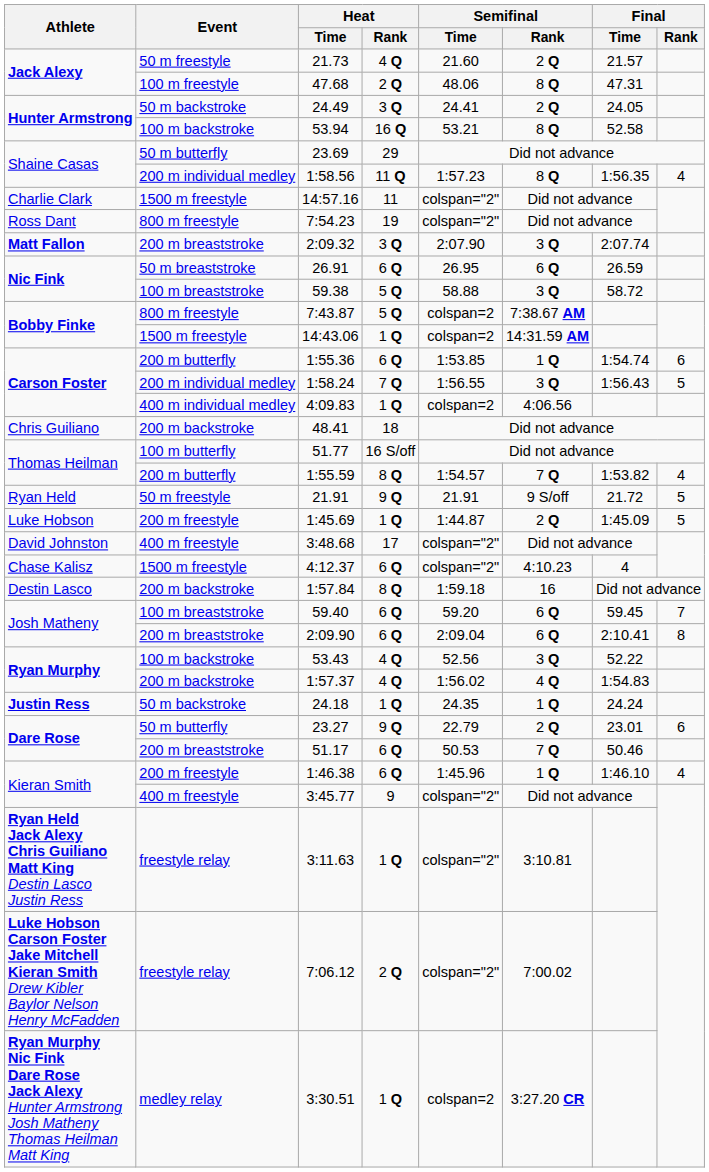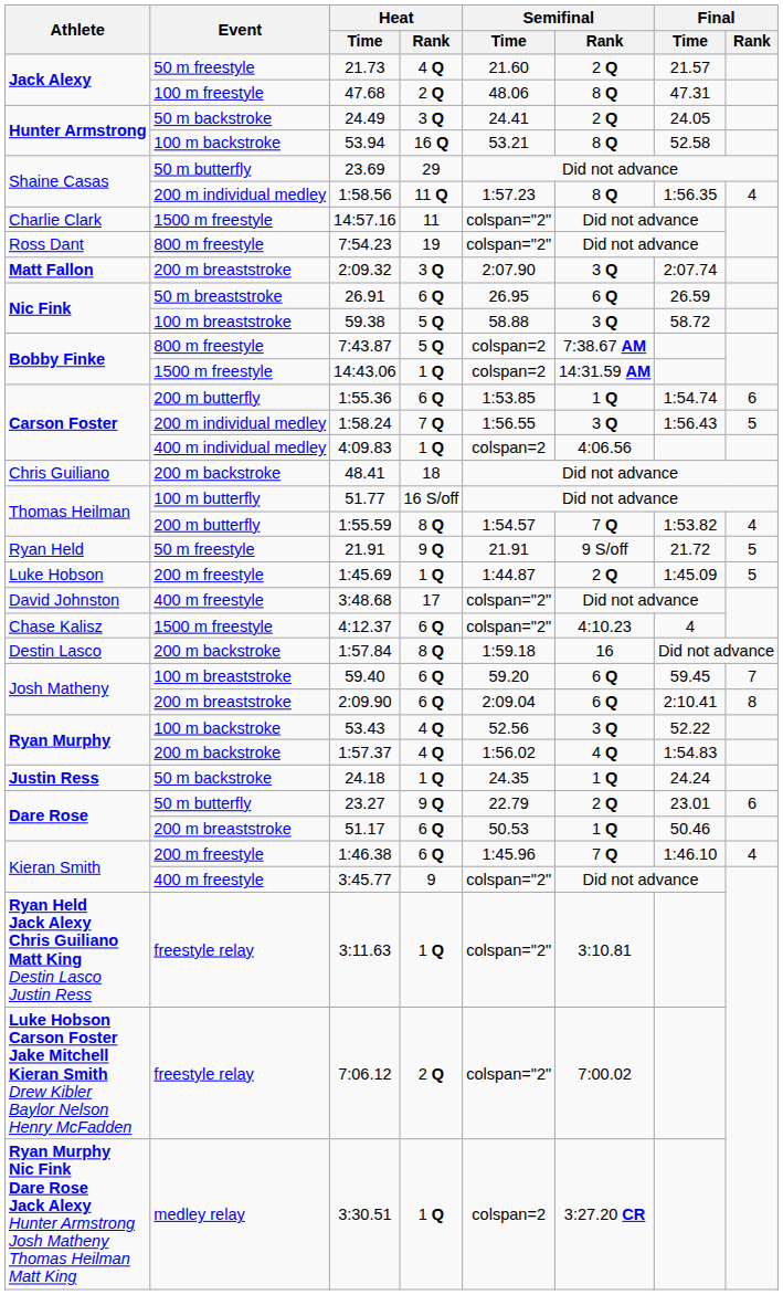51.17 | Semifinal / Rank: 7 Q -> 1 Q
1:46.38 | Semifinal / Rank: 1 Q -> 7 Q
